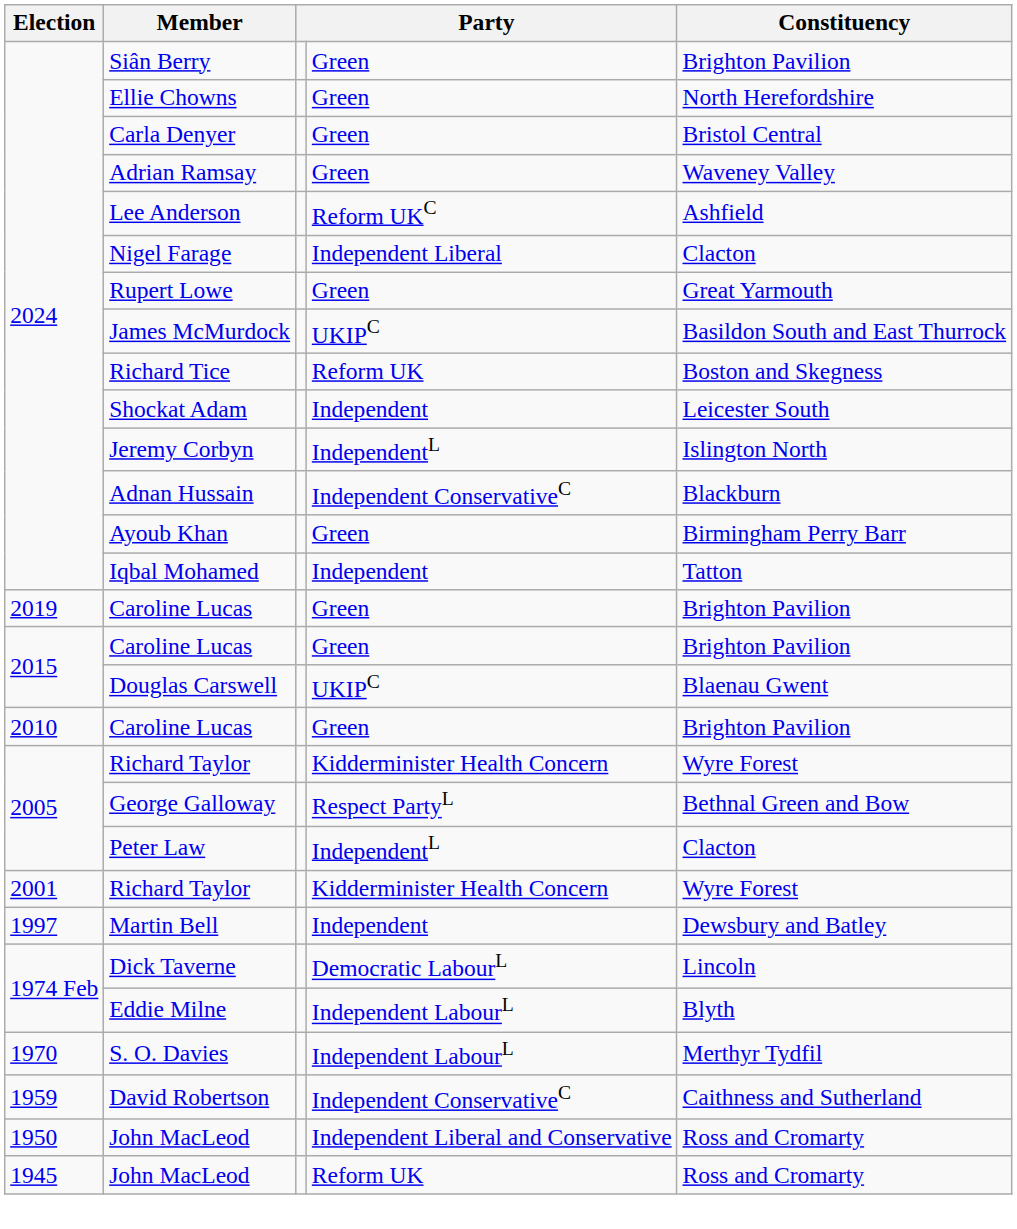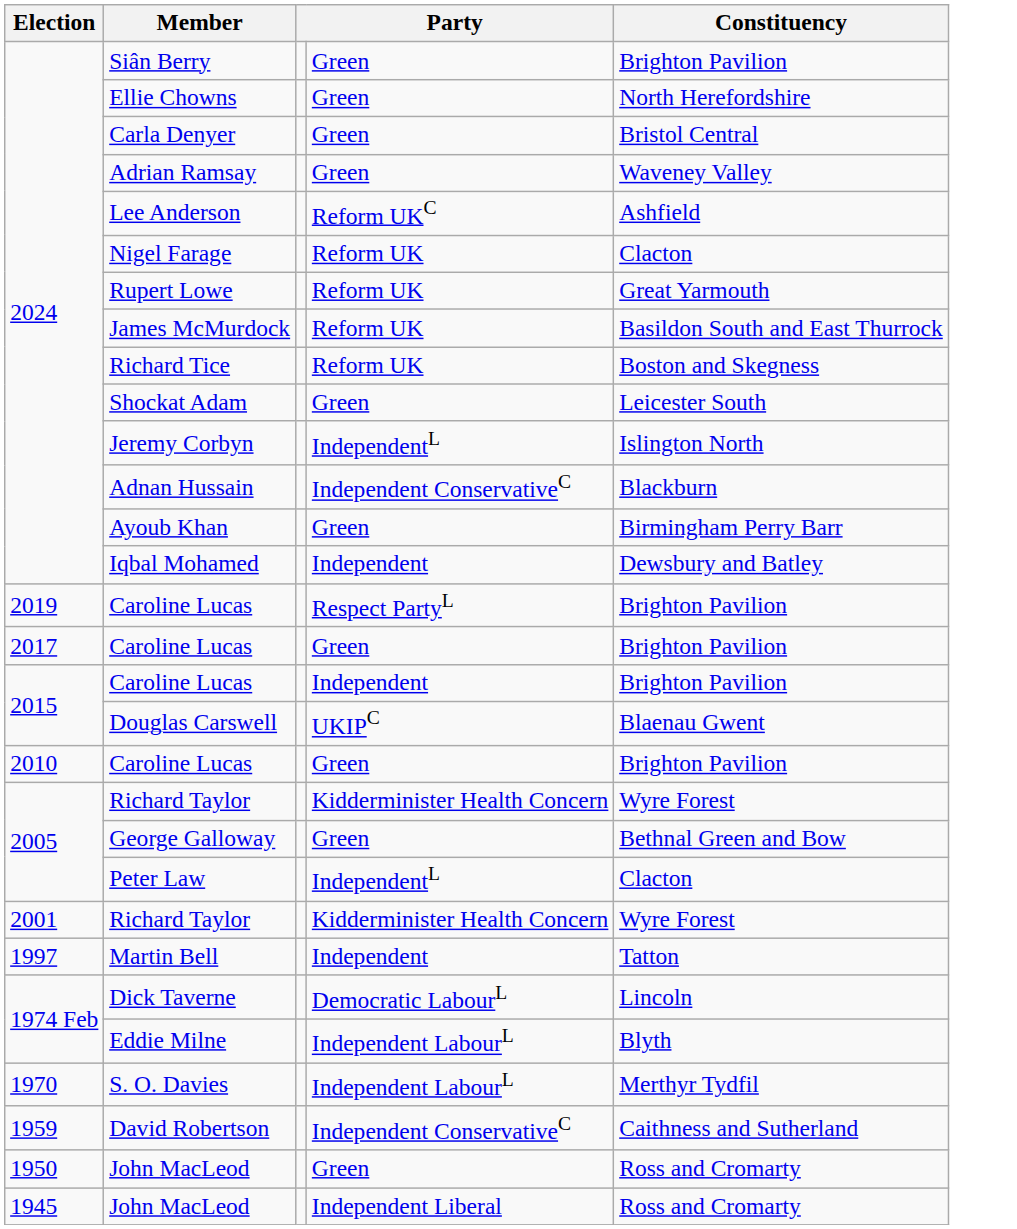Nigel Farage | column 4: Independent Liberal -> Reform UK
Rupert Lowe | column 4: Green -> Reform UK
James McMurdock | column 4: UKIPC -> Reform UK
Shockat Adam | column 4: Independent -> Green
Iqbal Mohamed | Constituency: Tatton -> Dewsbury and Batley
2019 / Caroline Lucas | column 4: Green -> Respect PartyL
+ row: 2017 | Caroline Lucas | Green | Brighton Pavilion
2015 / Caroline Lucas | column 4: Green -> Independent
George Galloway | column 4: Respect PartyL -> Green
Martin Bell | Constituency: Dewsbury and Batley -> Tatton
1950 / John MacLeod | column 4: Independent Liberal and Conservative -> Green
1945 / John MacLeod | column 4: Reform UK -> Independent Liberal
